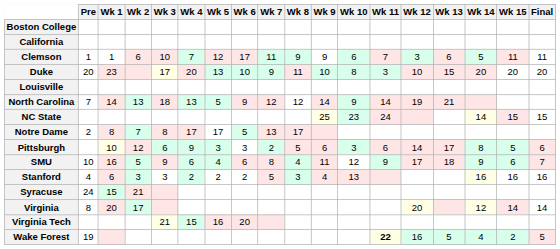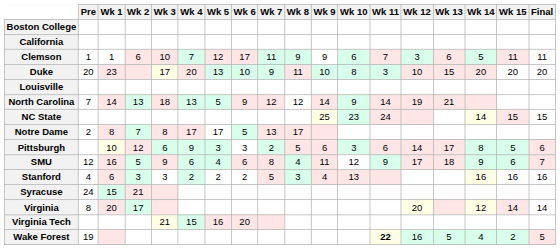SMU | Pre: 10 -> 12
